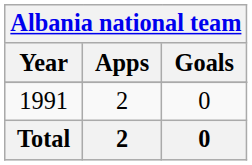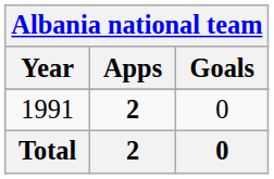1991 | Apps: normal -> bold
